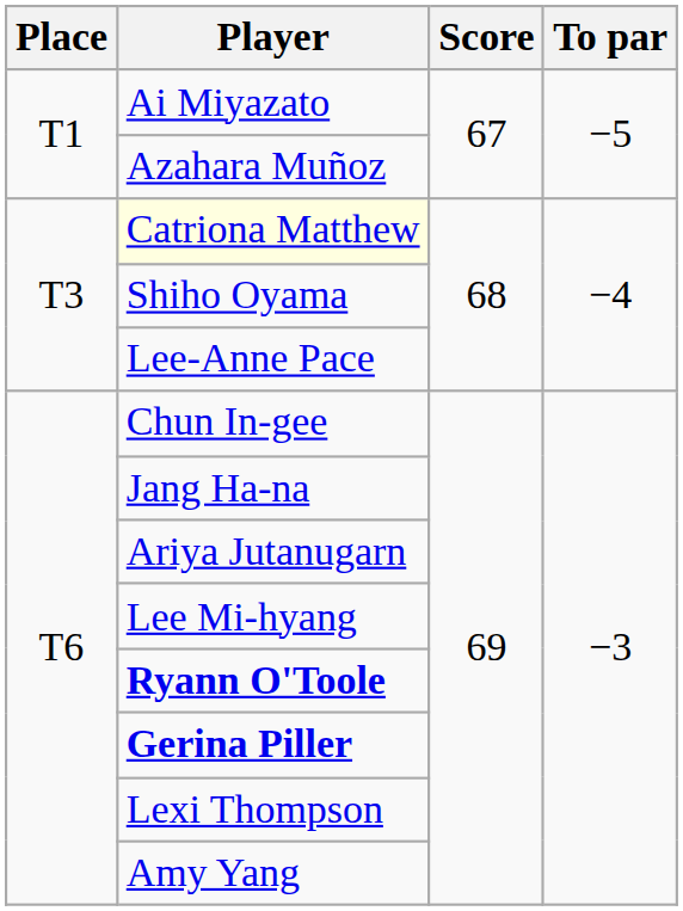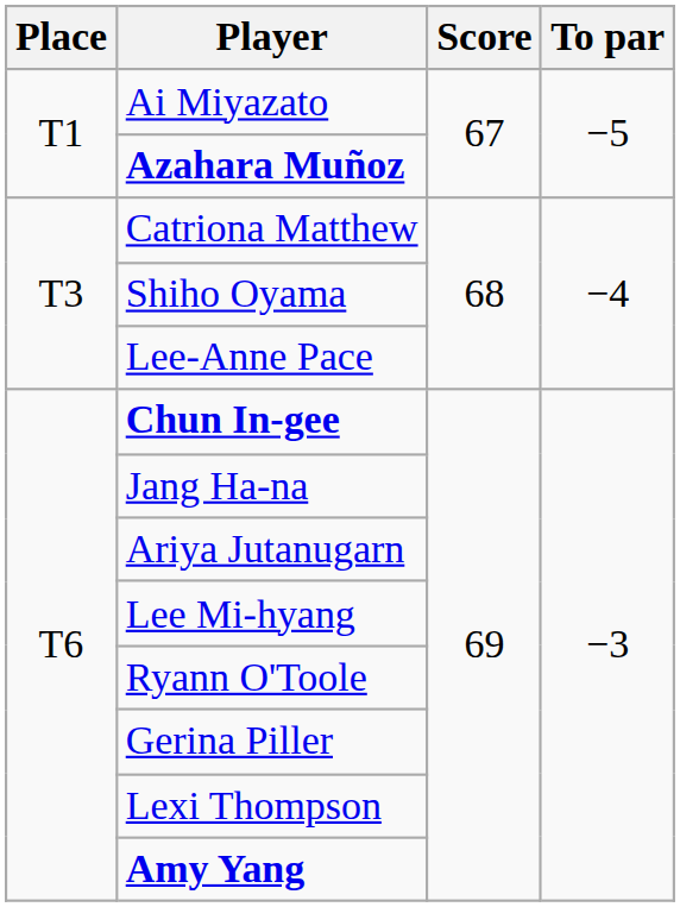Azahara Muñoz | Player: normal -> bold
Catriona Matthew | Player: lightyellow background -> no background
Chun In-gee | Player: normal -> bold
Ryann O'Toole | Player: bold -> normal
Gerina Piller | Player: bold -> normal
Amy Yang | Player: normal -> bold
